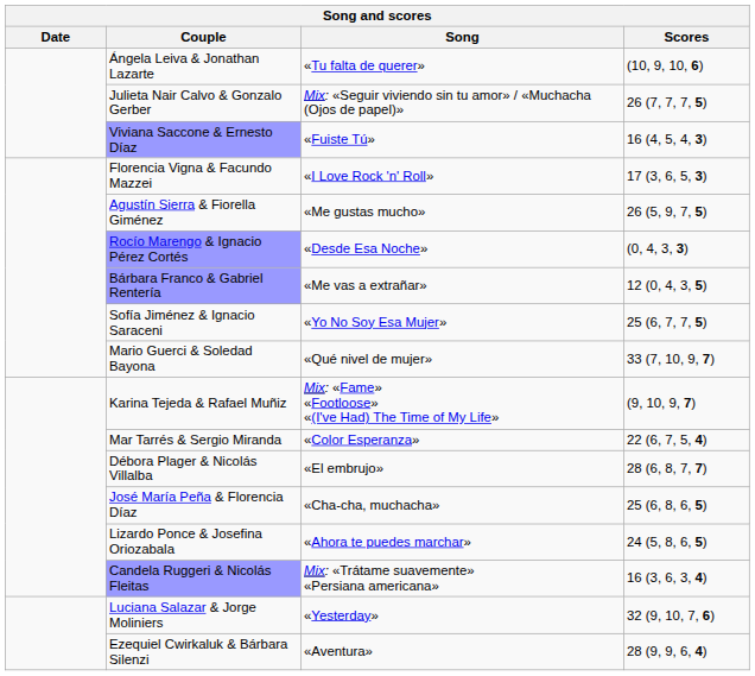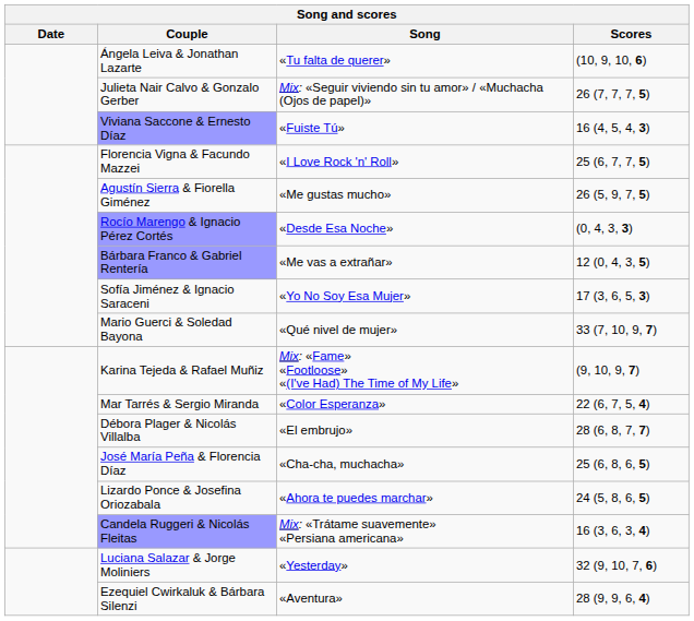Florencia Vigna & Facundo Mazzei | Scores: 17 (3, 6, 5, 3) -> 25 (6, 7, 7, 5)
Sofía Jiménez & Ignacio Saraceni | Scores: 25 (6, 7, 7, 5) -> 17 (3, 6, 5, 3)
